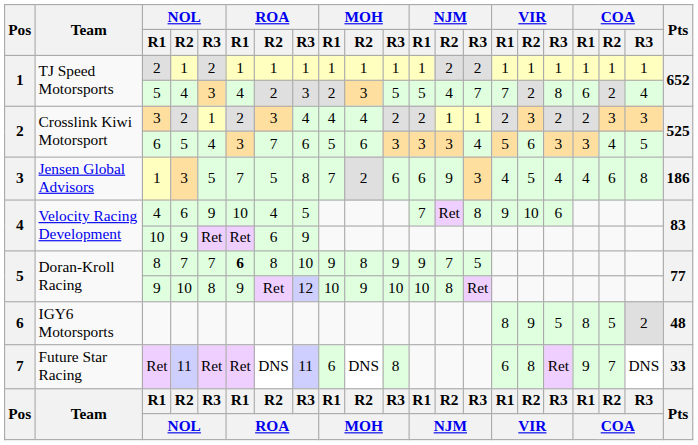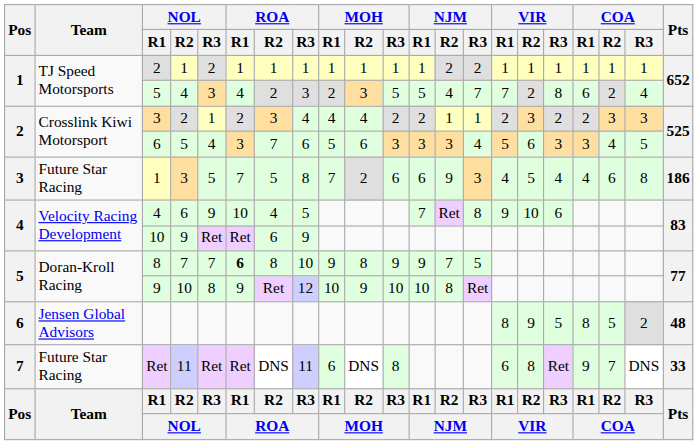row 7 | Team: Jensen Global Advisors -> Future Star Racing
row 12 | Team: IGY6 Motorsports -> Jensen Global Advisors
